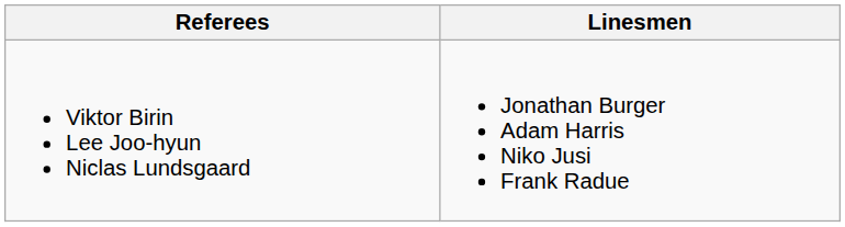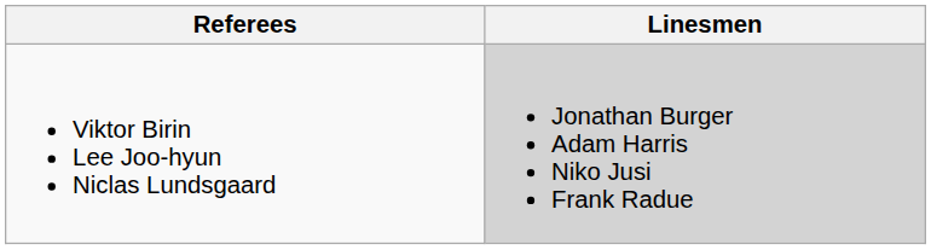Viktor Birin Lee Joo-hyun Niclas Lundsgaard | Linesmen: no background -> lightgrey background
